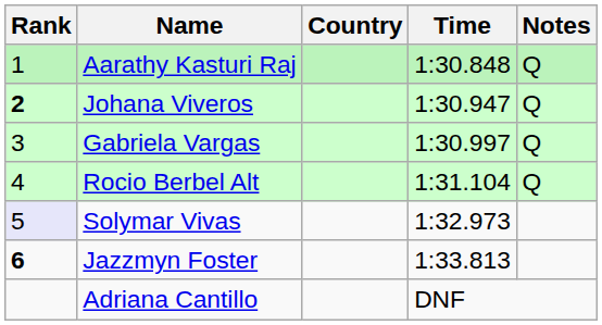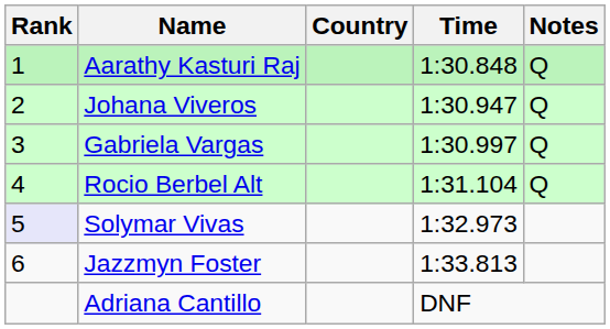Johana Viveros | Rank: bold -> normal
Jazzmyn Foster | Rank: bold -> normal
